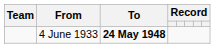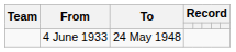4 June 1933 | To: bold -> normal
